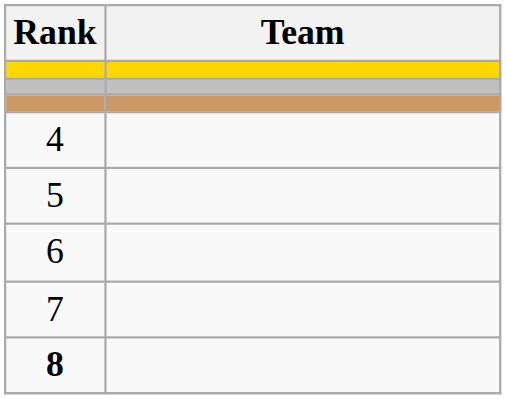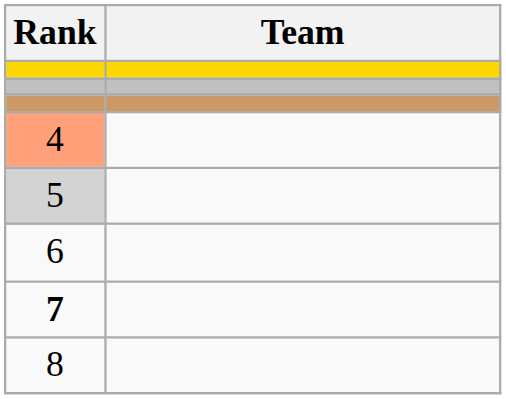row 5 | Rank: no background -> lightsalmon background
row 6 | Rank: no background -> lightgrey background
row 8 | Rank: normal -> bold
row 9 | Rank: bold -> normal
